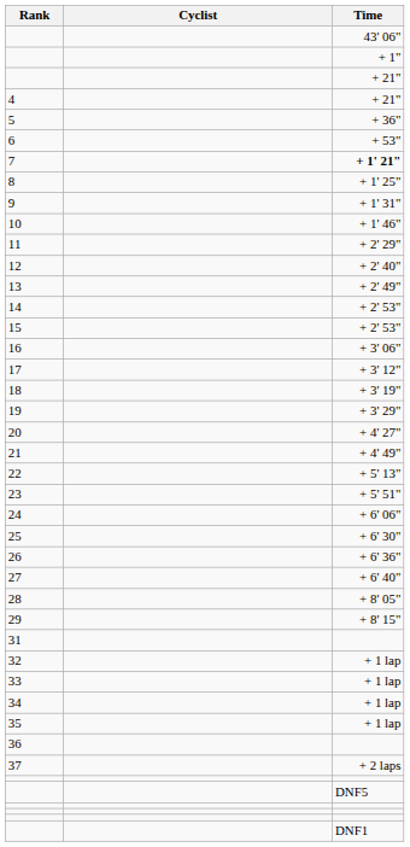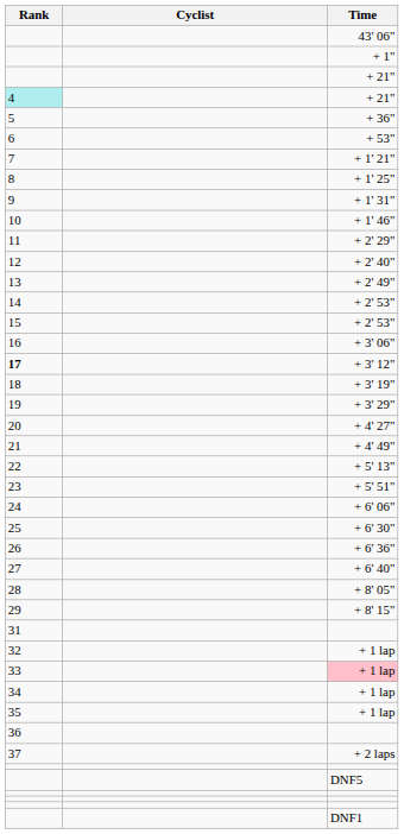4 | Rank: no background -> paleturquoise background
7 | Time: bold -> normal
17 | Rank: normal -> bold
33 | Time: no background -> pink background
